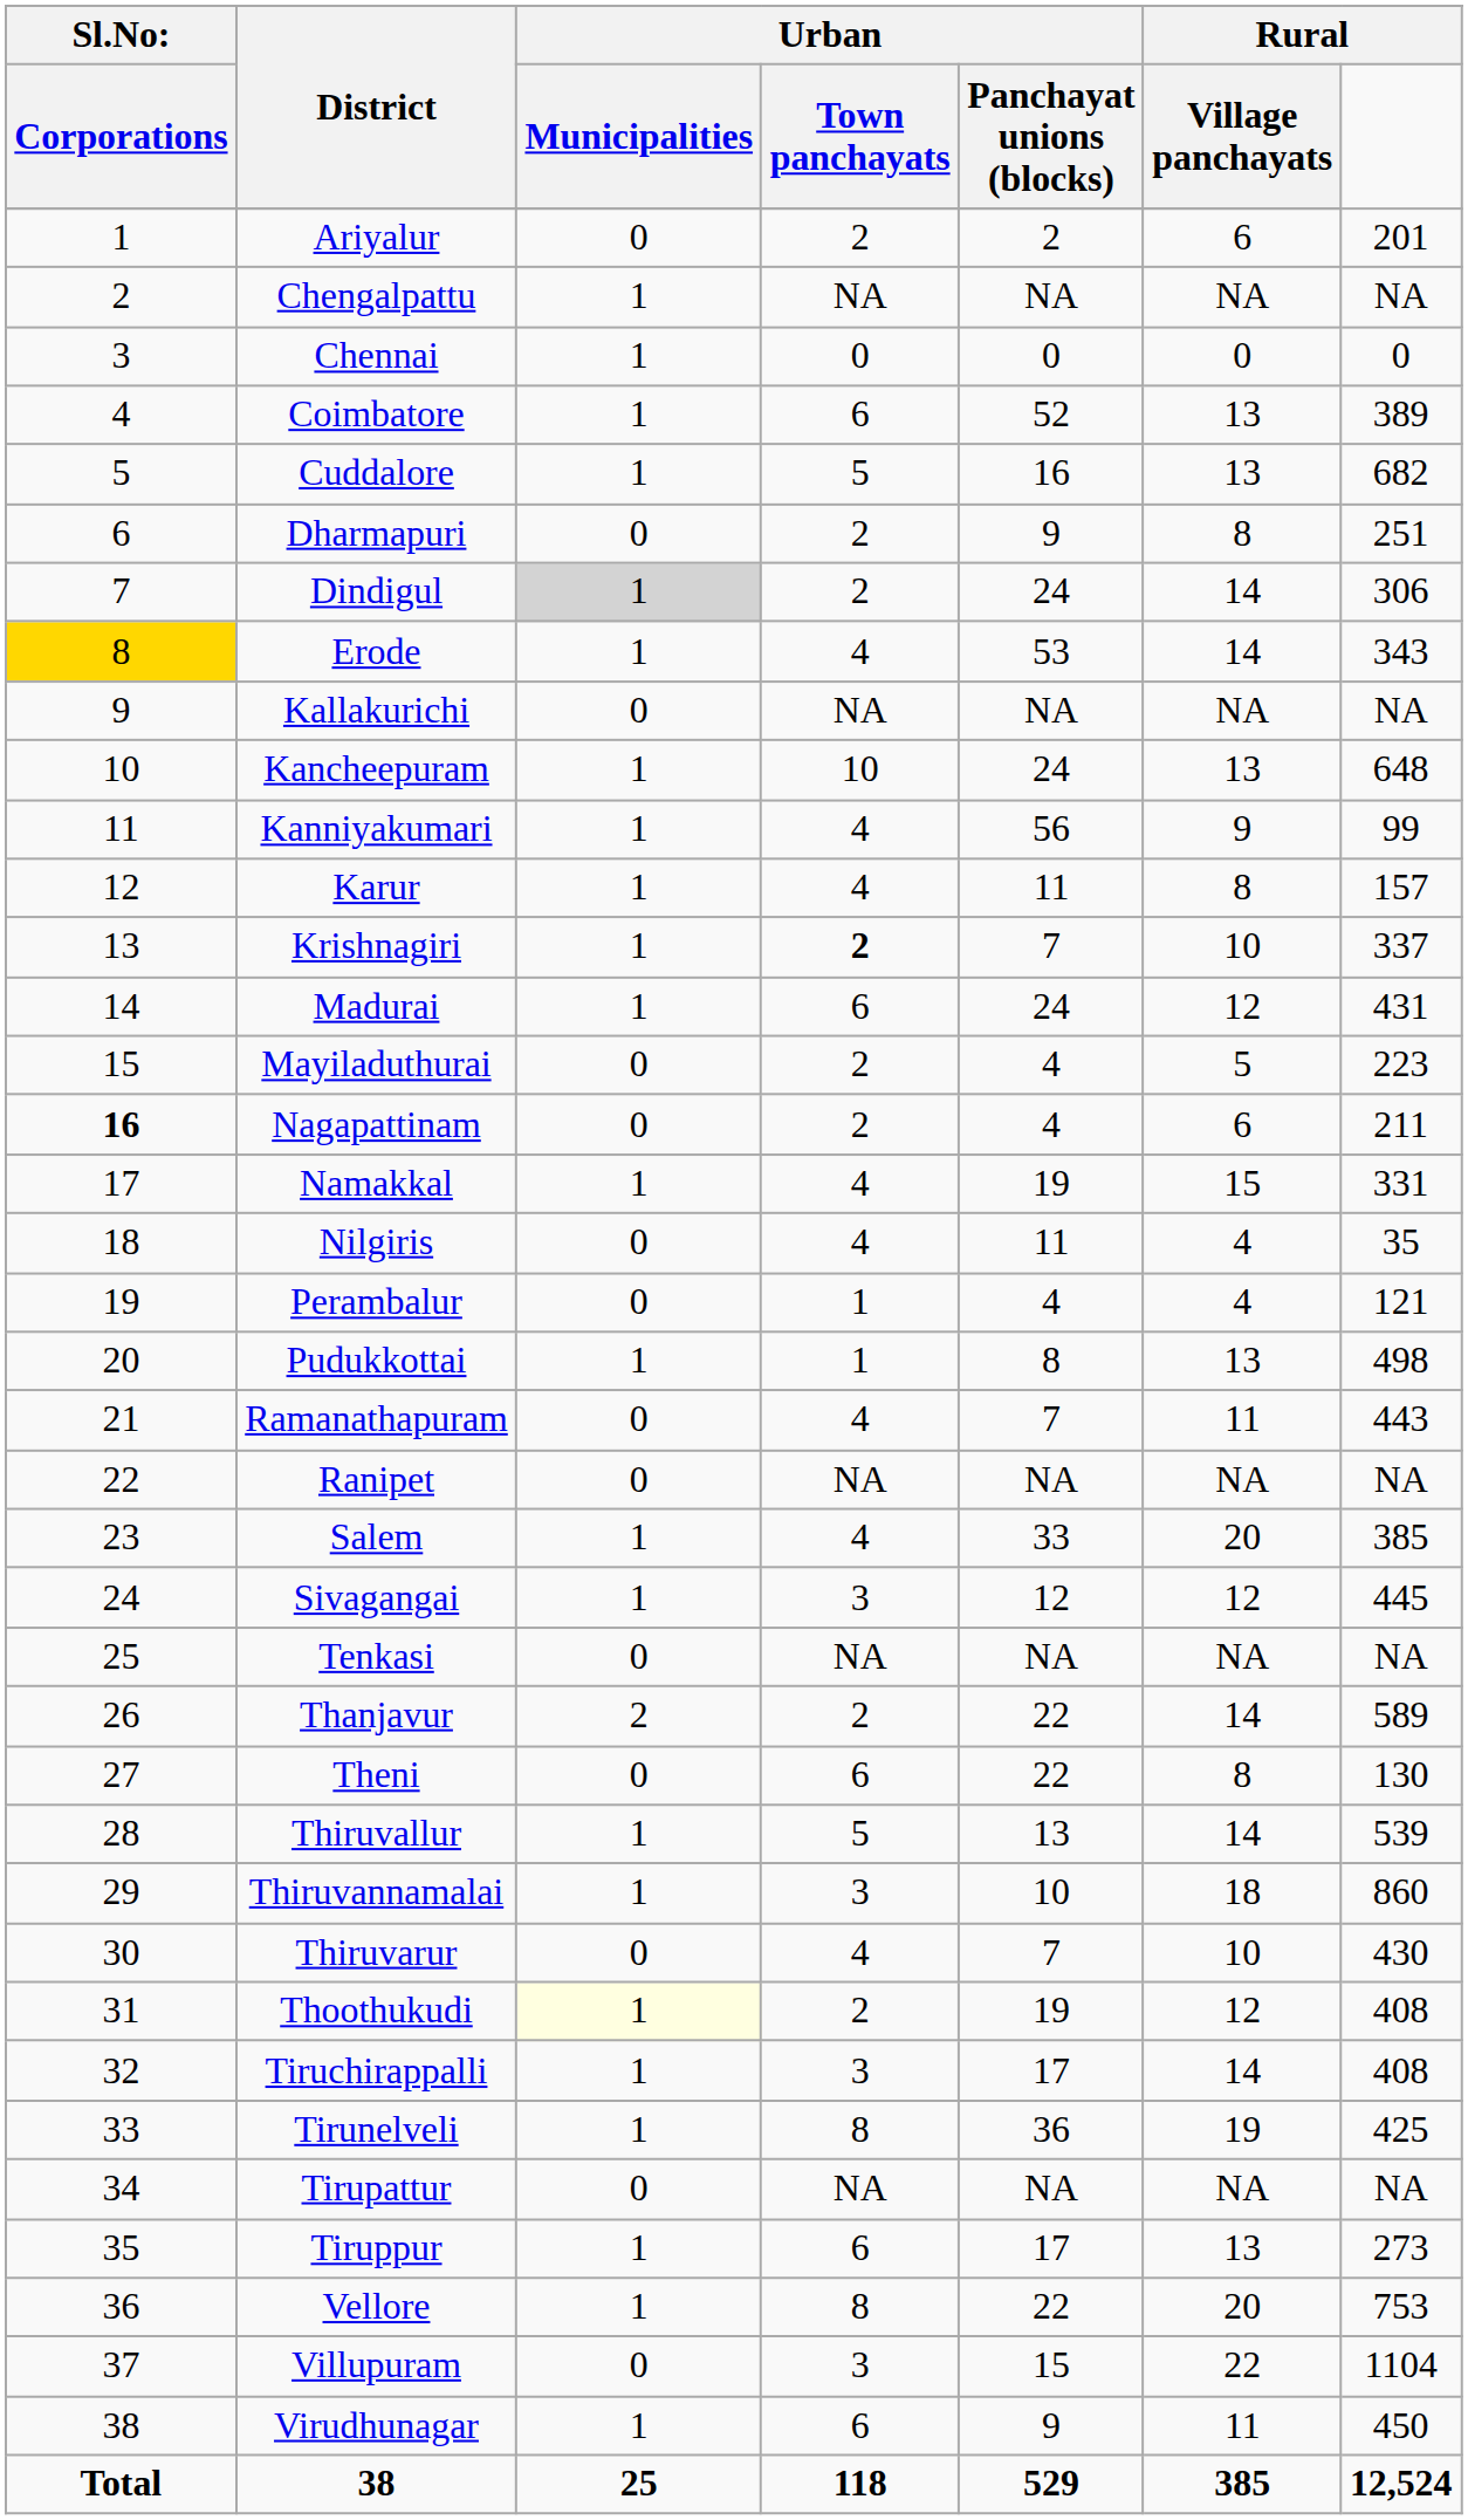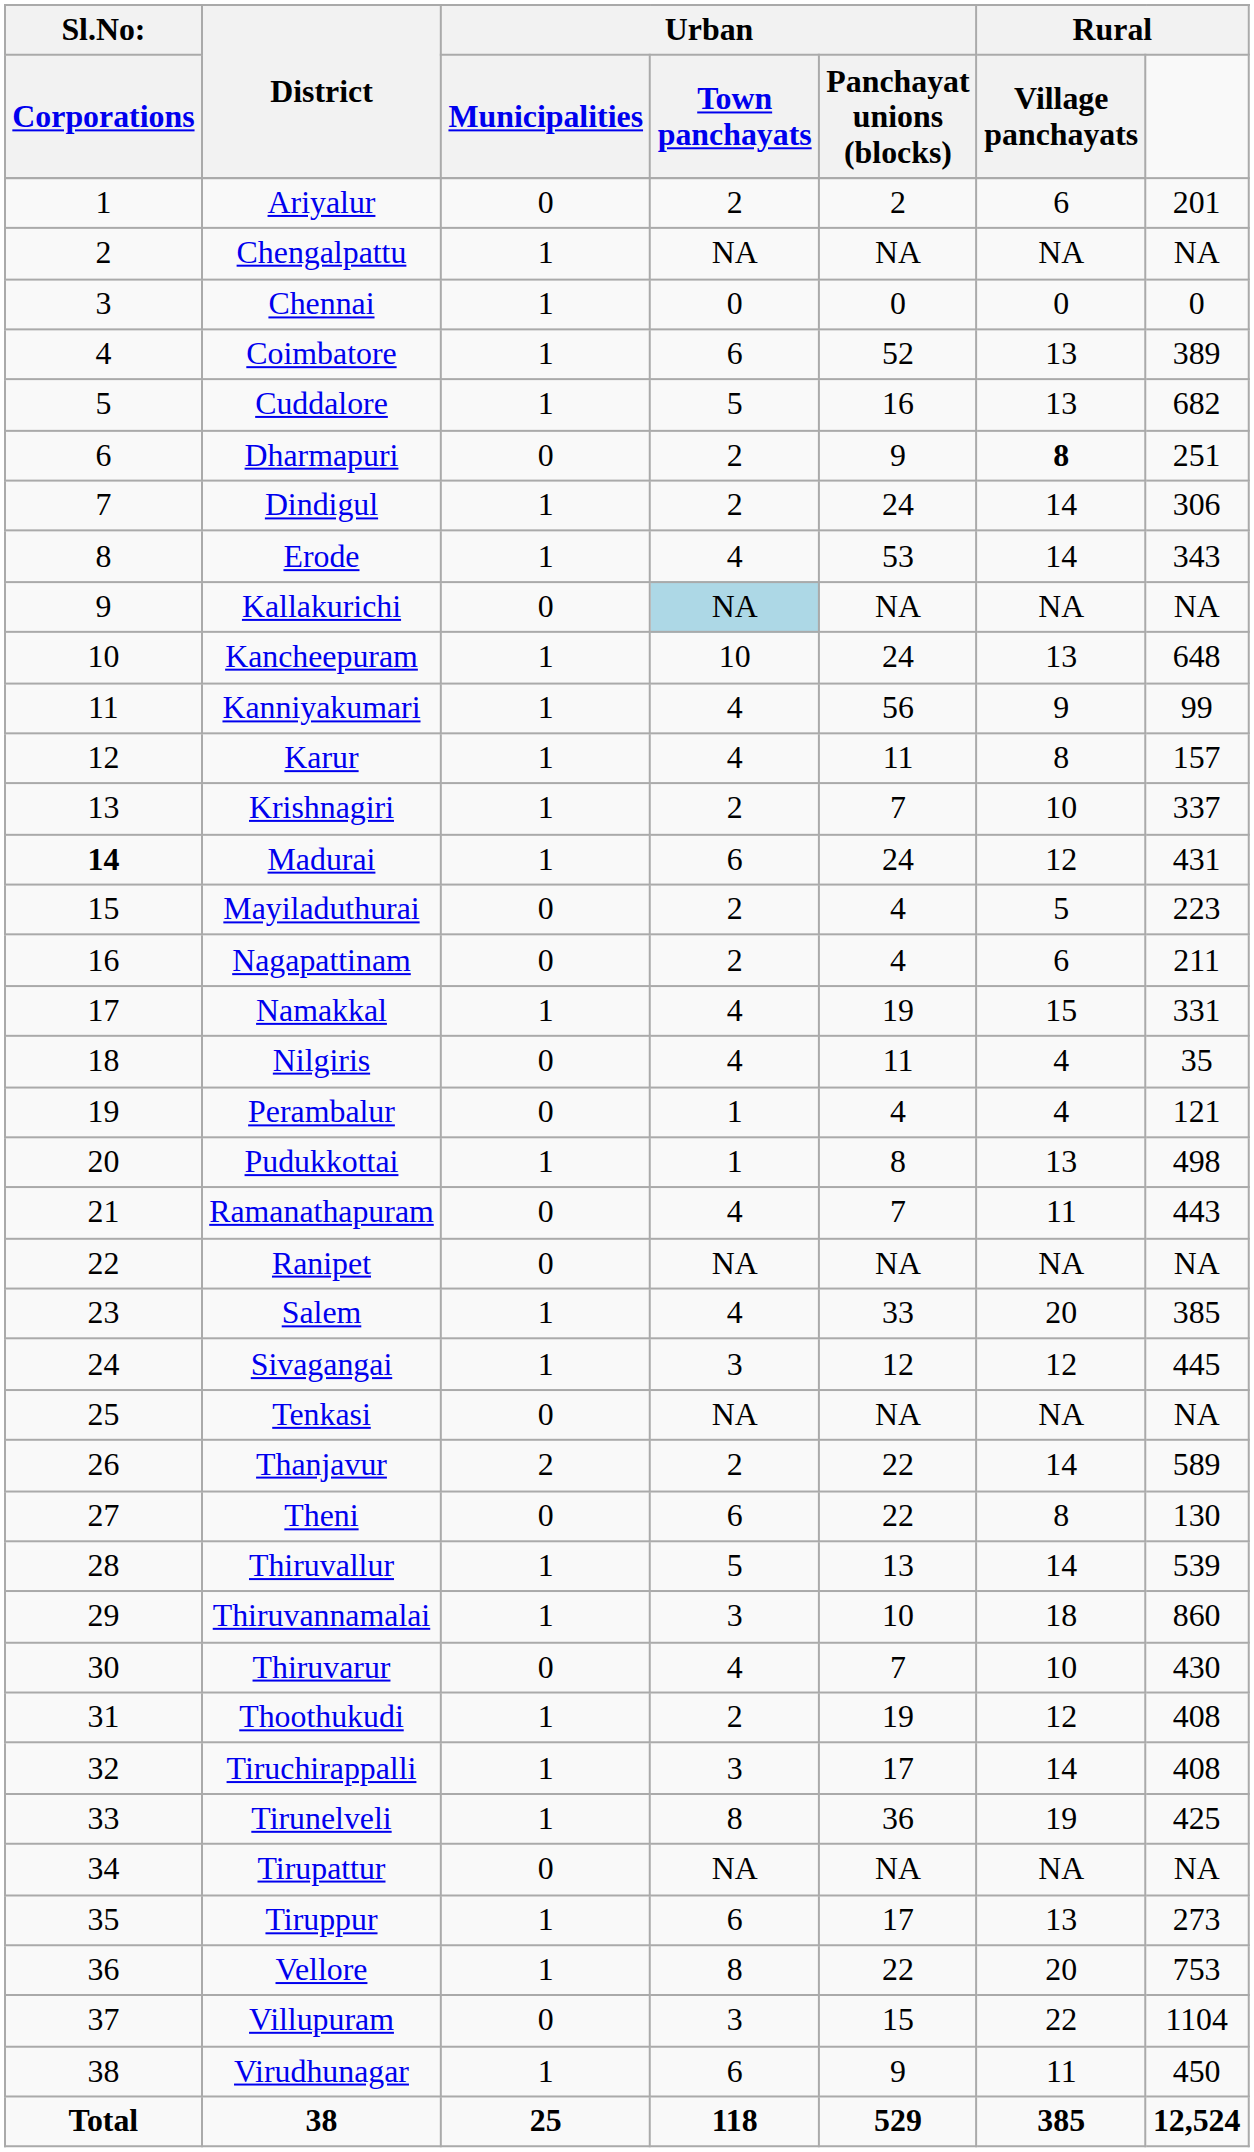Dharmapuri | Rural / Village panchayats: normal -> bold
Dindigul | Urban / Municipalities: lightgrey background -> no background
Erode | column 1: gold background -> no background
Kallakurichi | Urban / Town panchayats: no background -> lightblue background
Krishnagiri | Urban / Town panchayats: bold -> normal
Madurai | column 1: normal -> bold
Nagapattinam | column 1: bold -> normal
Thoothukudi | Urban / Municipalities: lightyellow background -> no background
